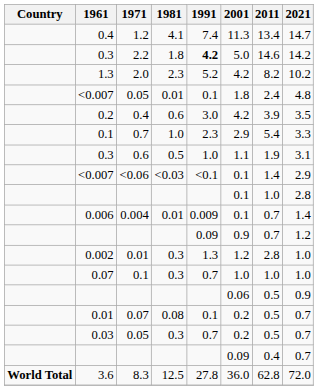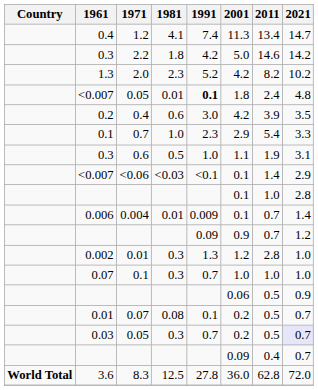2.2 | 1991: bold -> normal
<0.007 / 0.05 | 1991: normal -> bold
0.03 / 0.05 | 2021: no background -> lavender background
